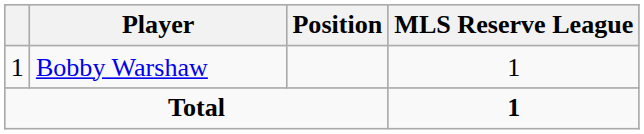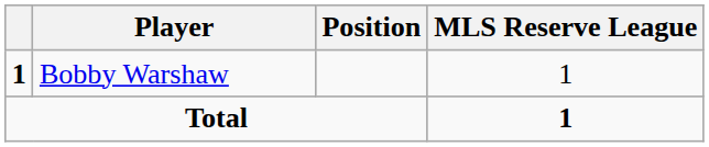row 2 | column 1: normal -> bold
